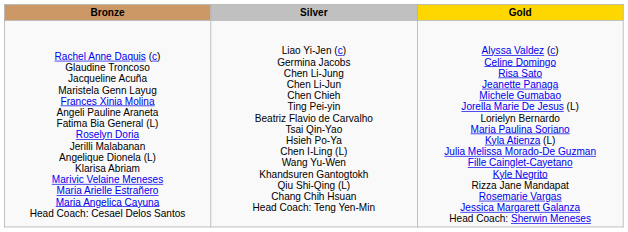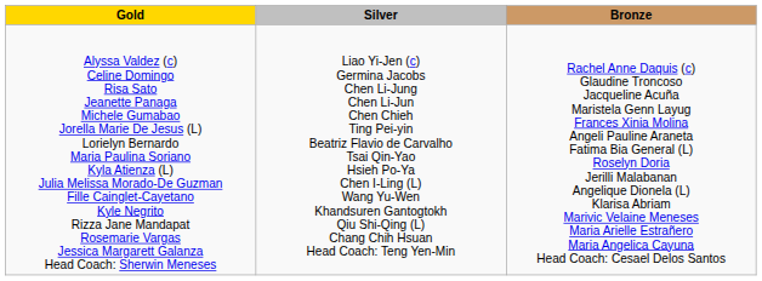columns swapped: Gold <-> Bronze
